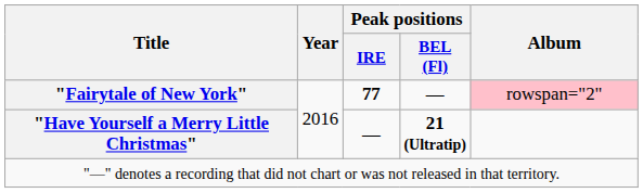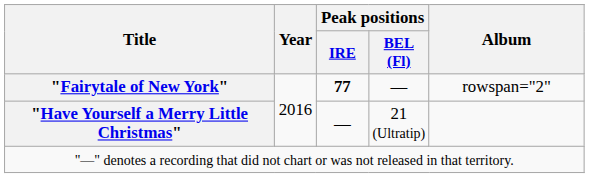"Fairytale of New York" | Album: pink background -> no background
"Have Yourself a Merry Little Christmas" | Peak positions / BEL (Fl): bold -> normal
